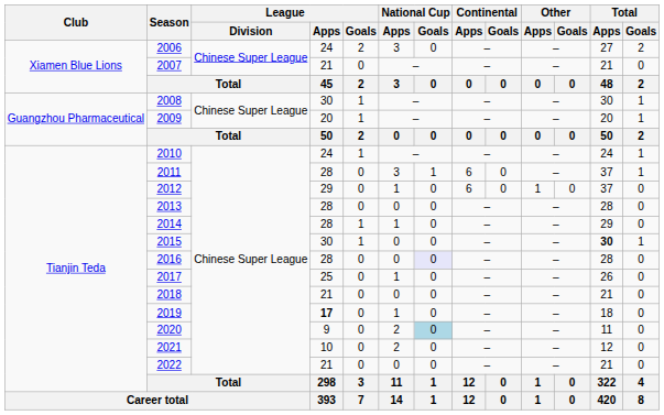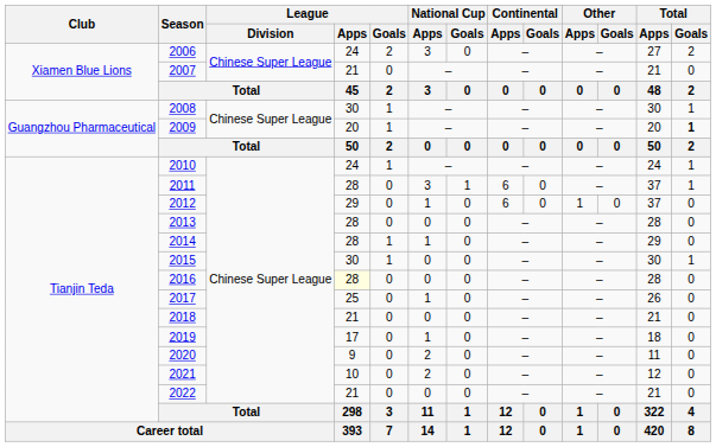2009 | Total / Goals: normal -> bold
2015 | Total / Apps: bold -> normal
2016 | League / Apps: no background -> lightyellow background
2016 | National Cup / Goals: lavender background -> no background
2019 | League / Apps: bold -> normal
2020 | National Cup / Goals: lightblue background -> no background
